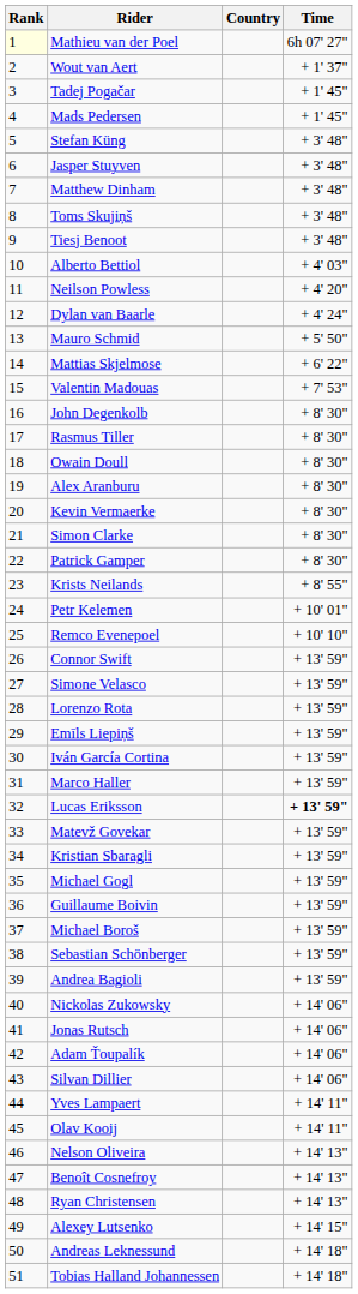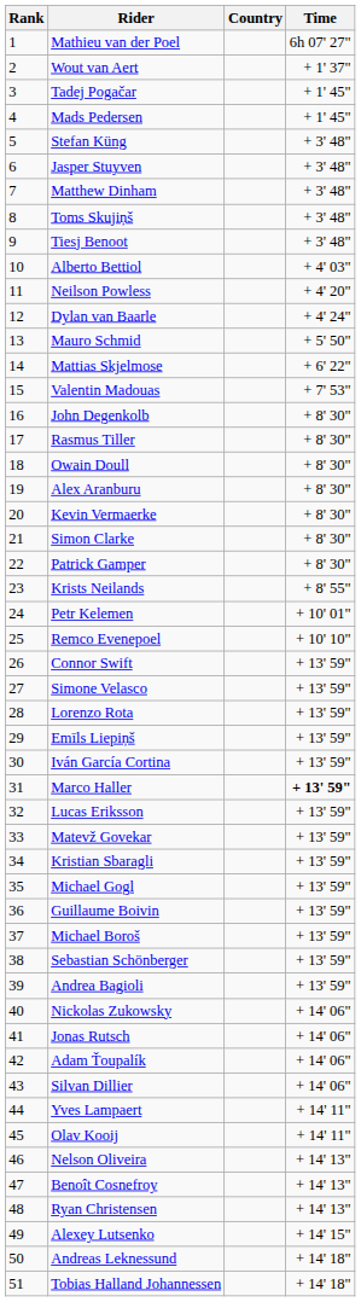Mathieu van der Poel | Rank: lightyellow background -> no background
Marco Haller | Time: normal -> bold
Lucas Eriksson | Time: bold -> normal
